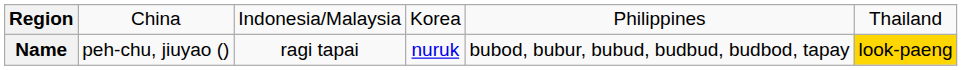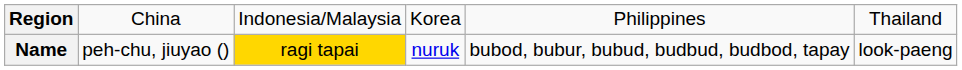Name | column 3: no background -> gold background
Name | column 6: gold background -> no background
